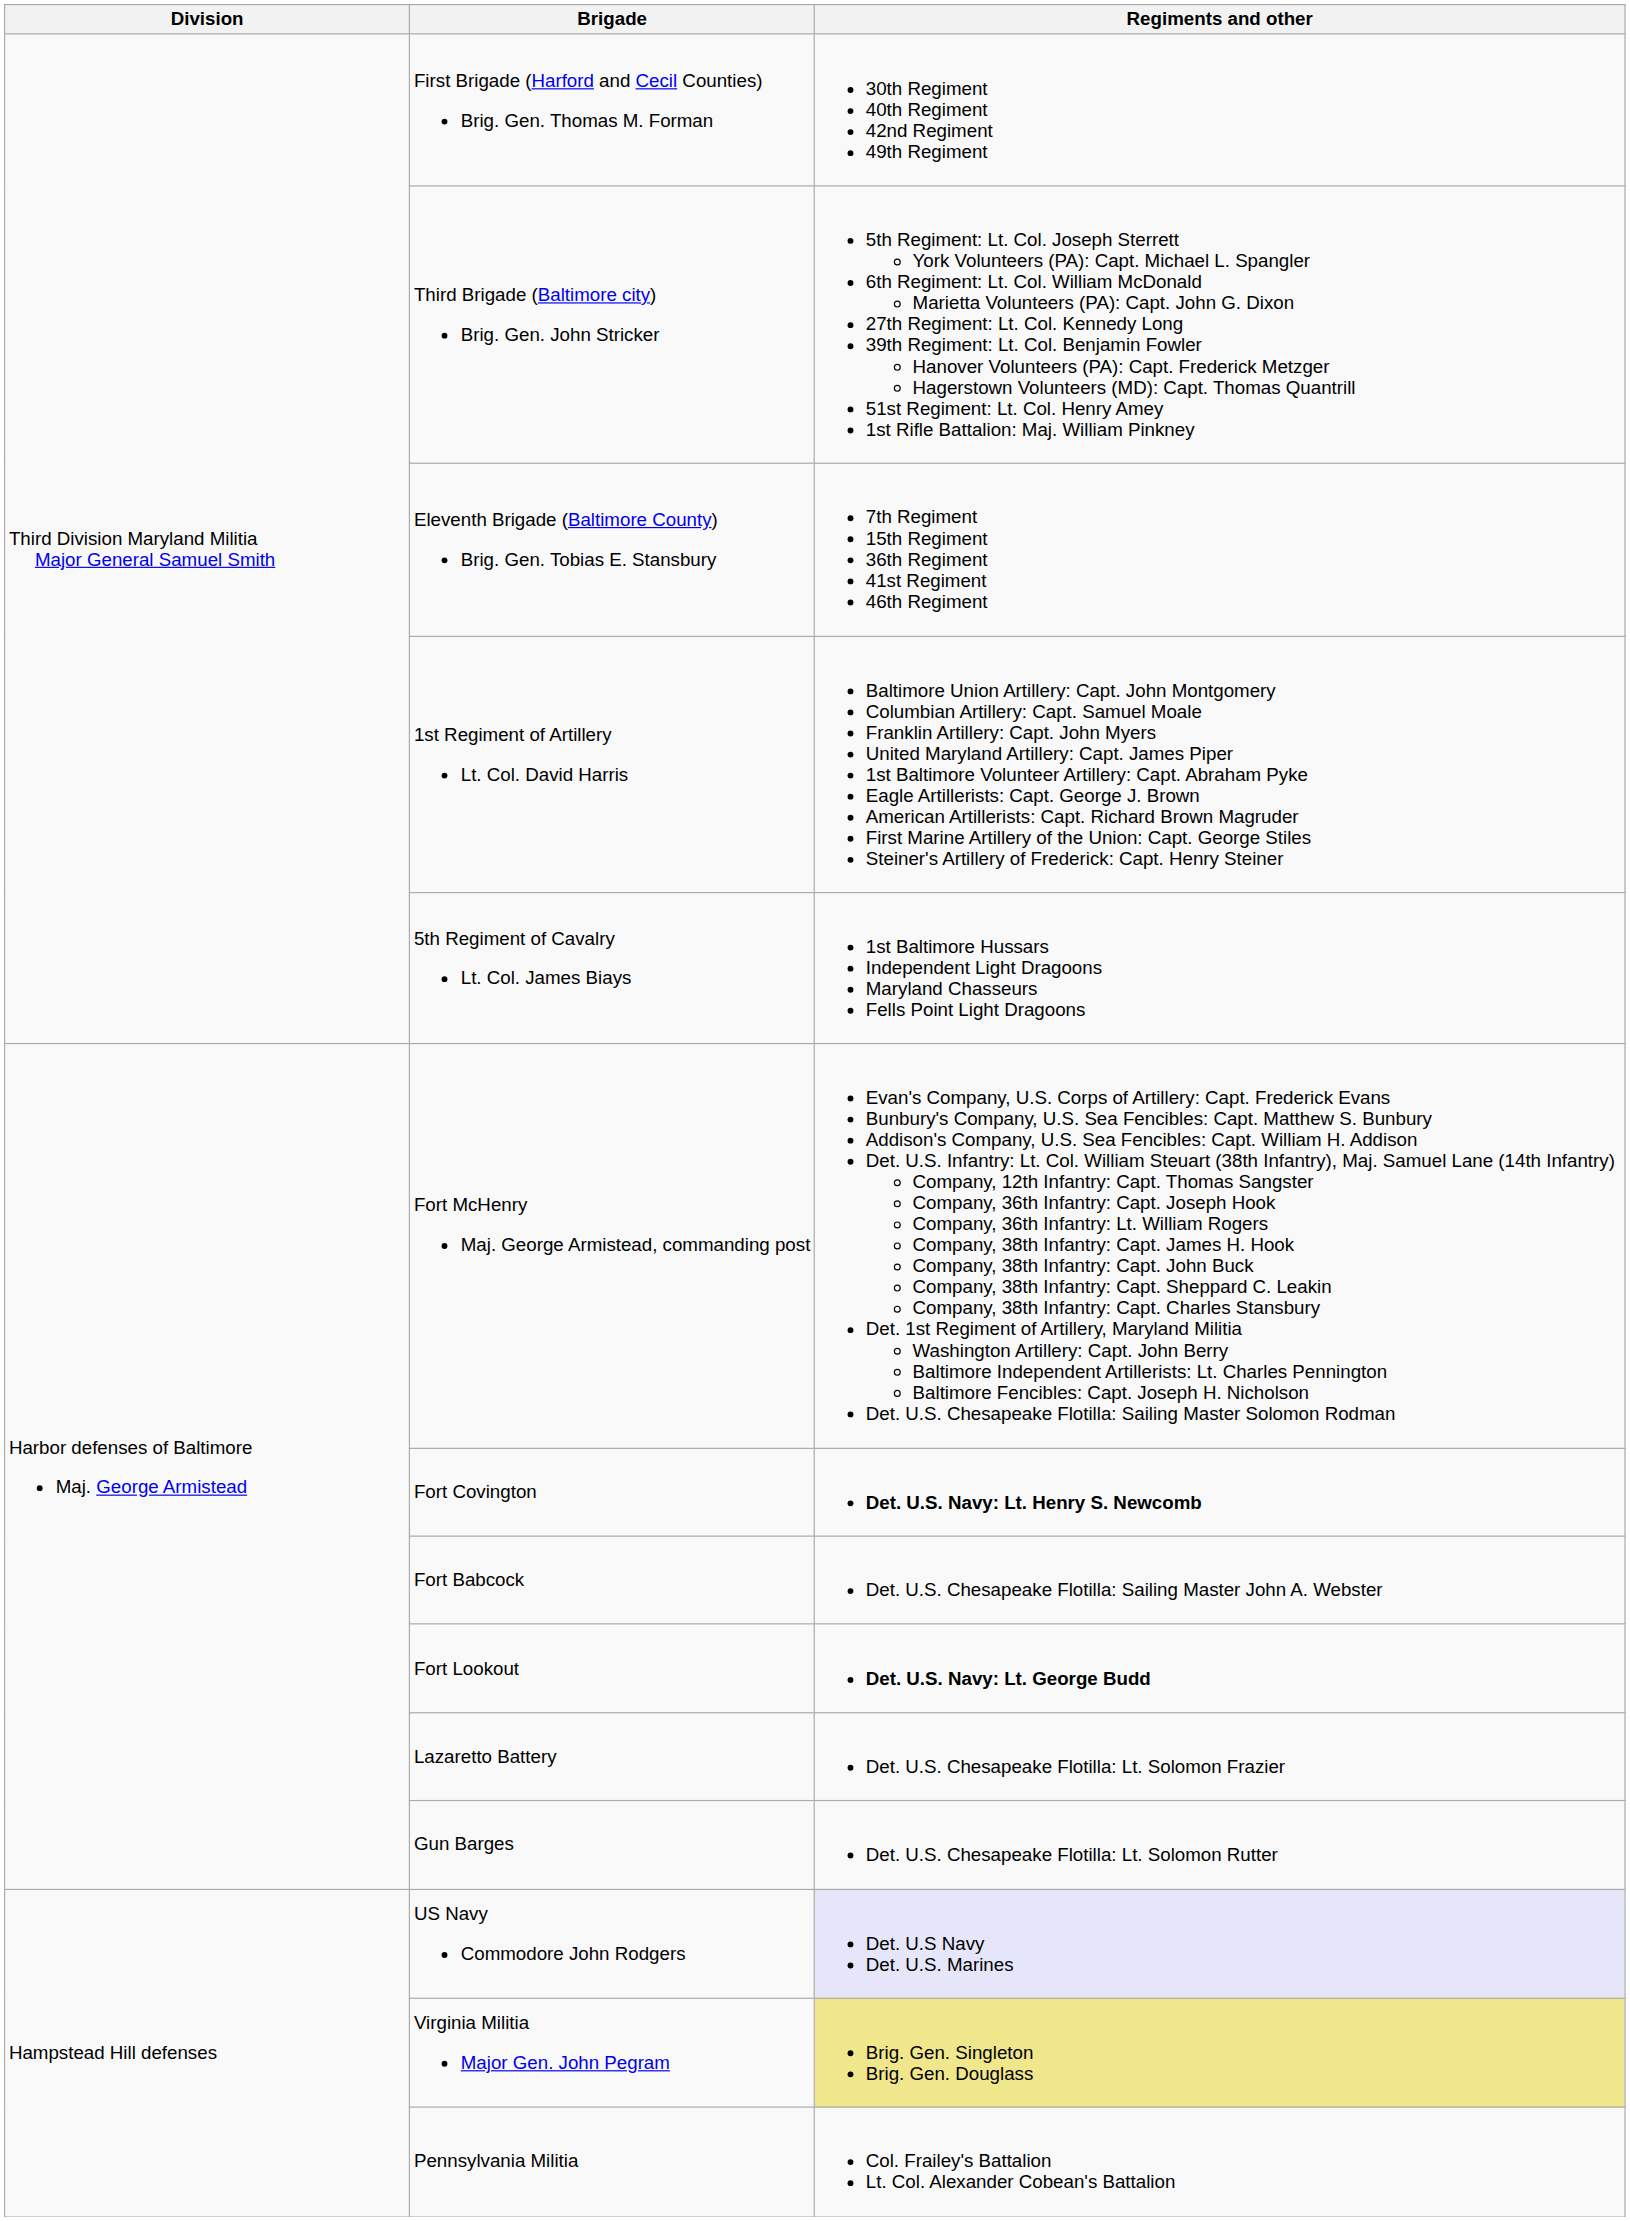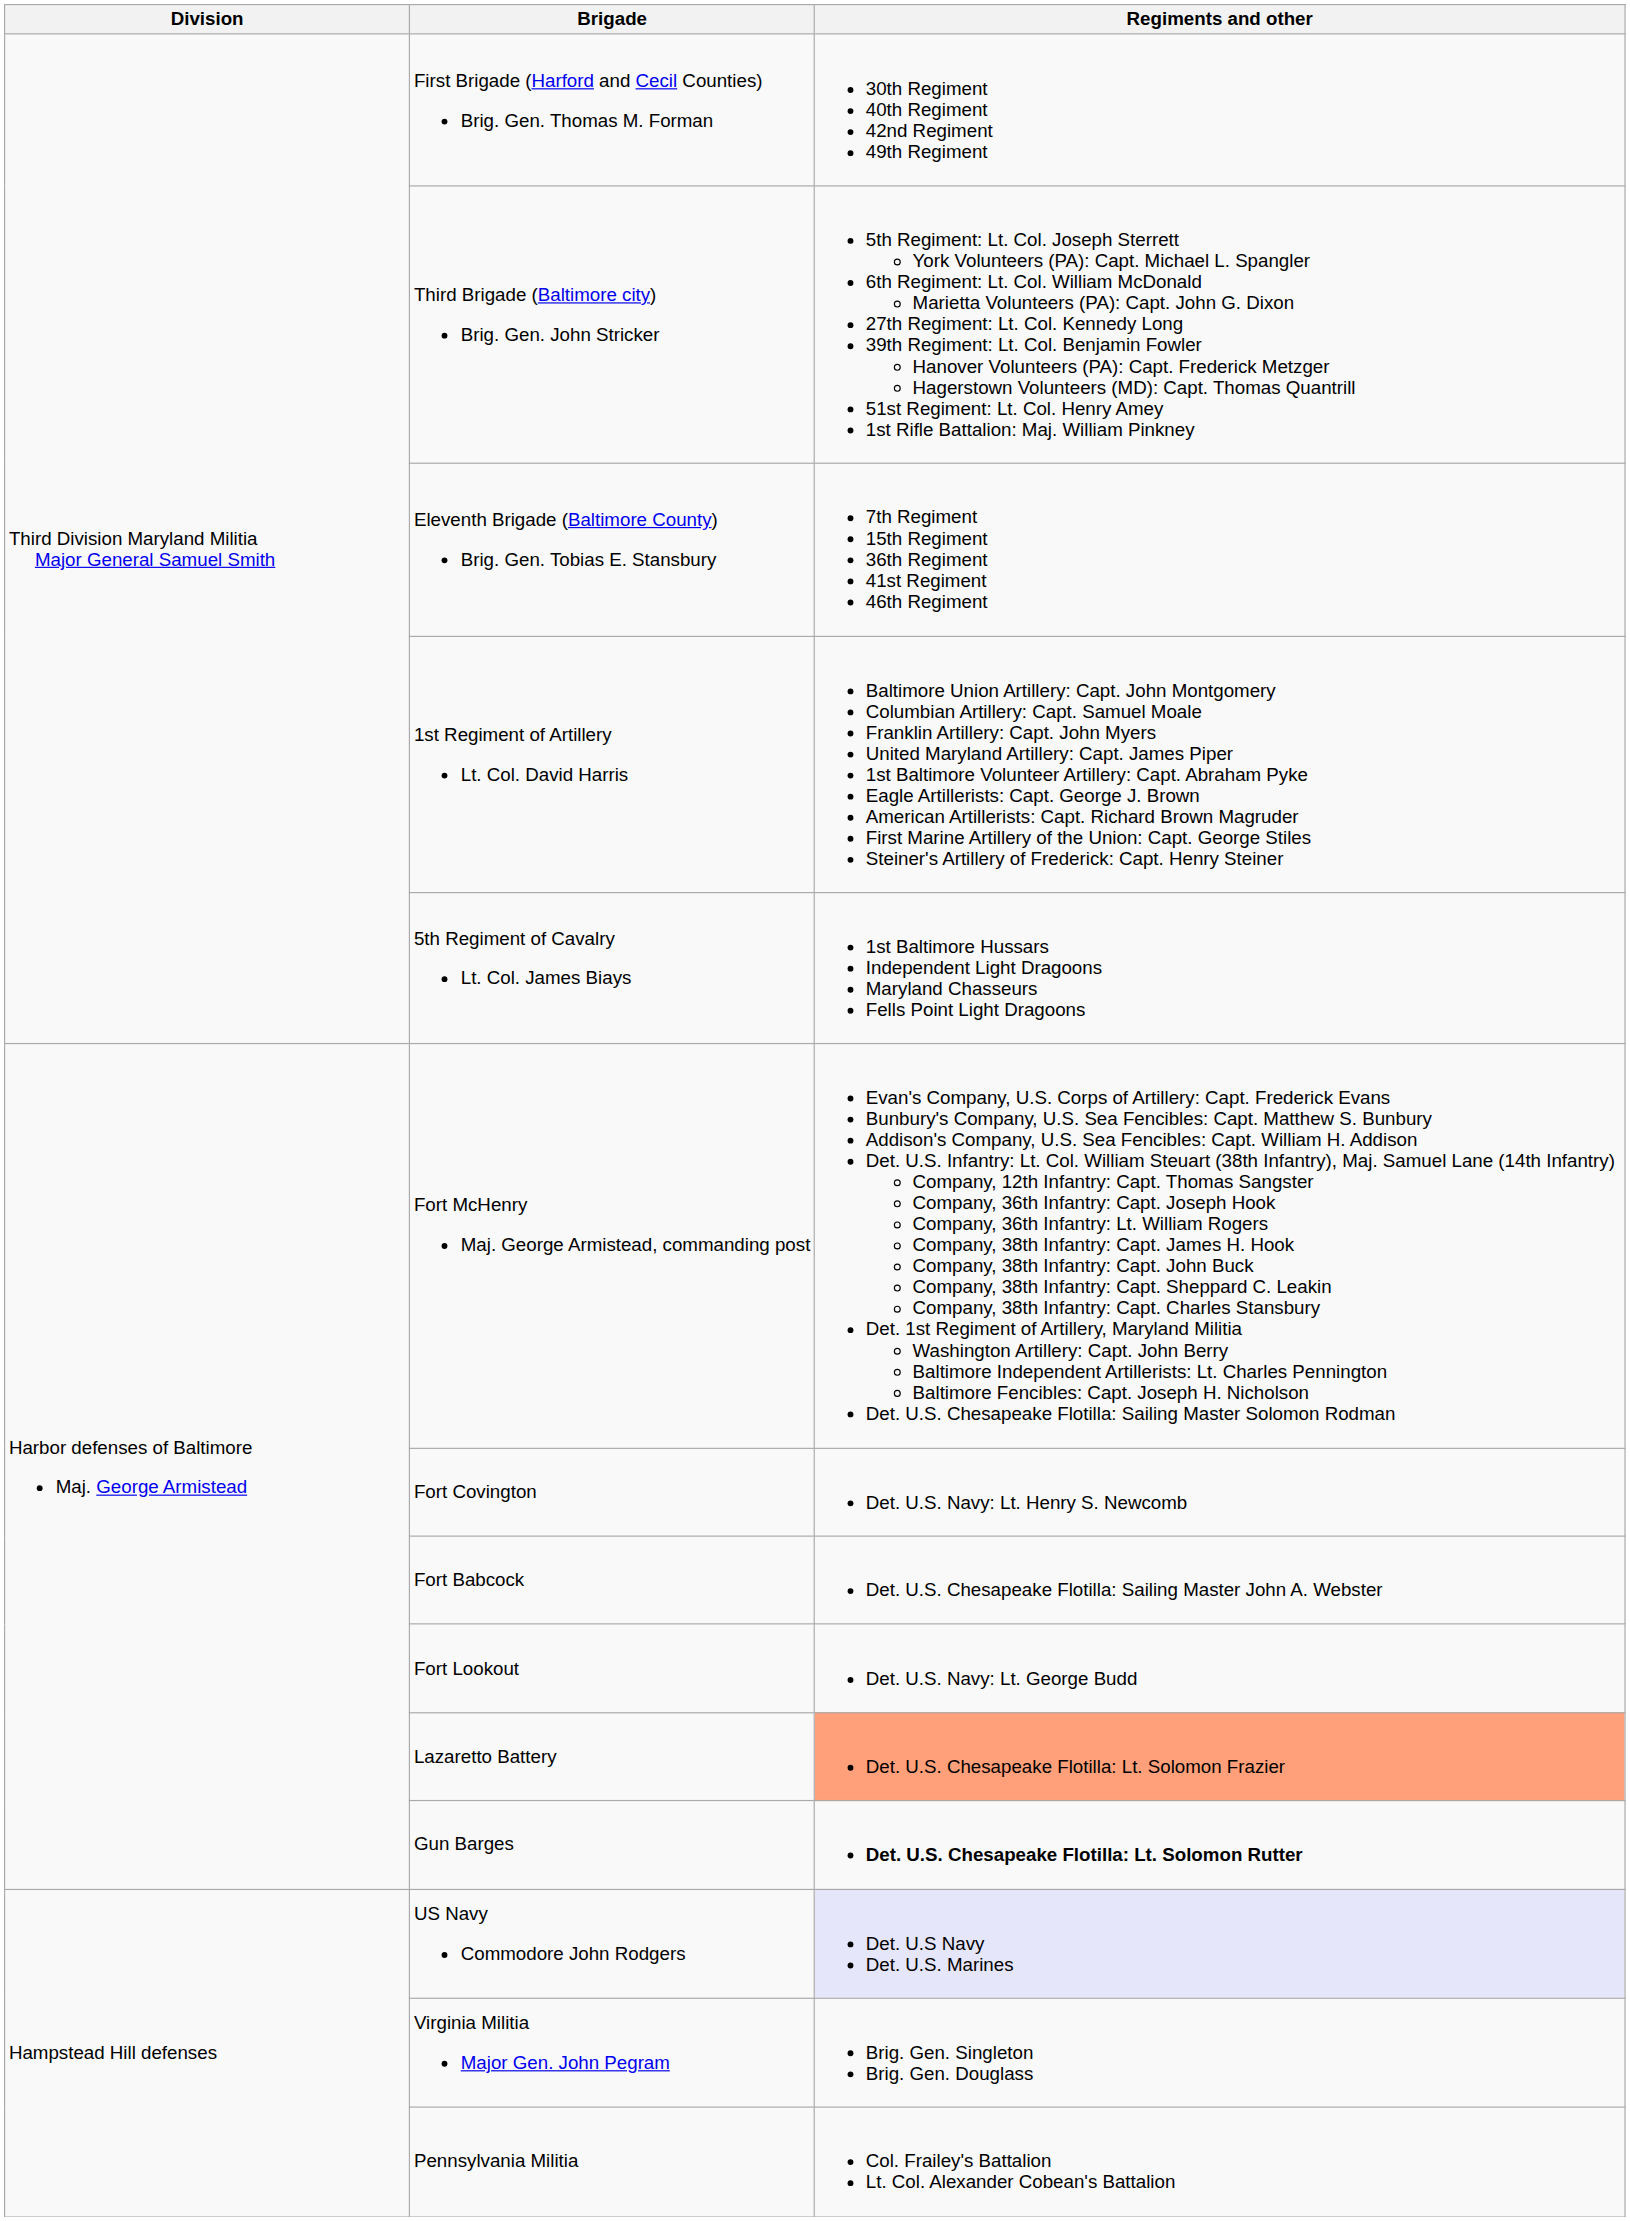Fort Covington | Regiments and other: bold -> normal
Fort Lookout | Regiments and other: bold -> normal
Lazaretto Battery | Regiments and other: no background -> lightsalmon background
Gun Barges | Regiments and other: normal -> bold
Virginia Militia Major Gen. John Pegram | Regiments and other: khaki background -> no background
